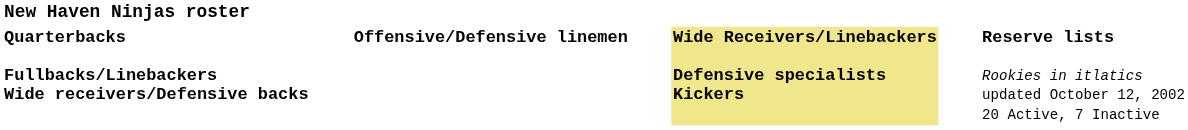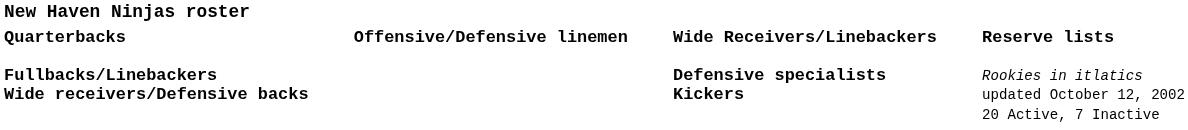row 2 | column 3: khaki background -> no background
